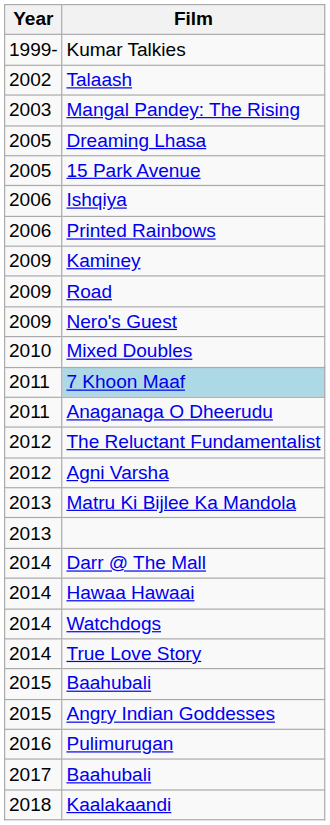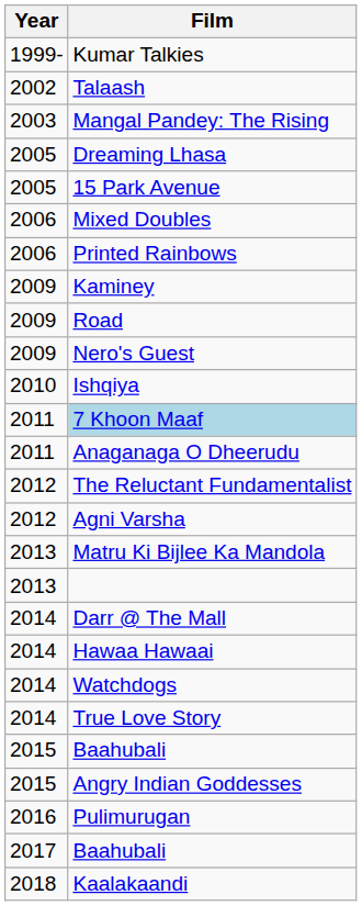row 7 | Film: Ishqiya -> Mixed Doubles
row 12 | Film: Mixed Doubles -> Ishqiya
